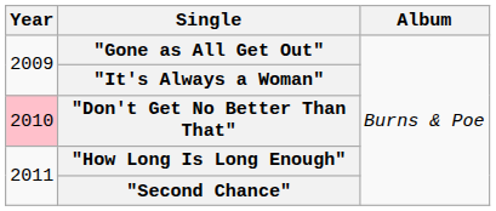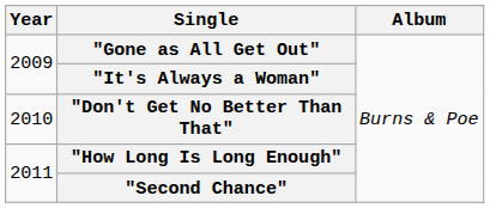"Don't Get No Better Than That" | Year: pink background -> no background
